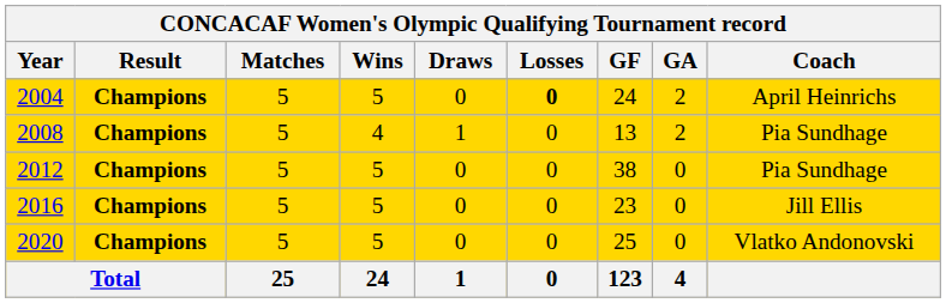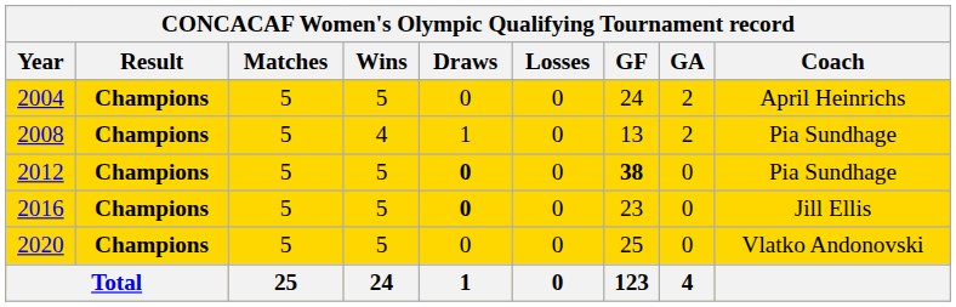2004 | Losses: bold -> normal
2012 | Draws: normal -> bold
2012 | GF: normal -> bold
2016 | Draws: normal -> bold
